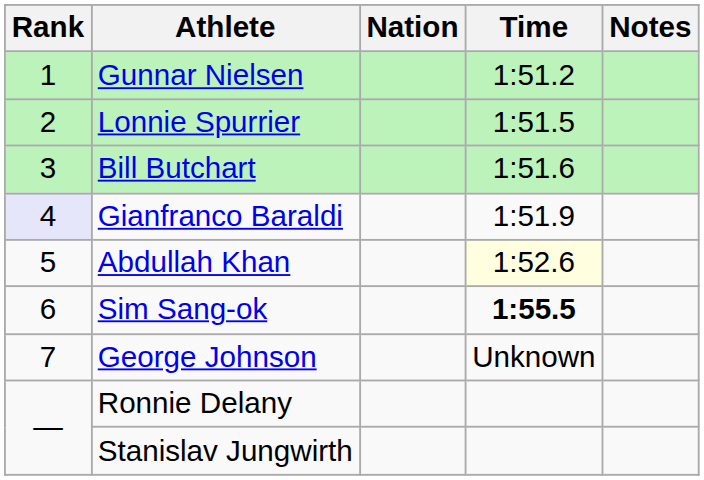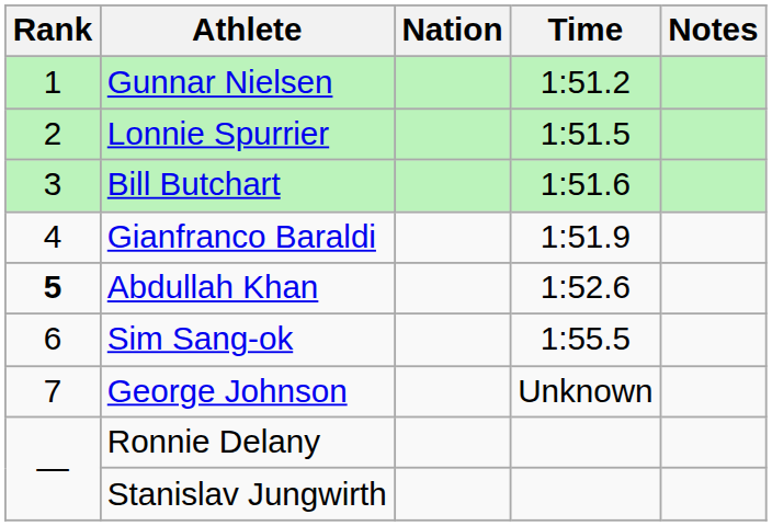Gianfranco Baraldi | Rank: lavender background -> no background
Abdullah Khan | Rank: normal -> bold
Abdullah Khan | Time: lightyellow background -> no background
Sim Sang-ok | Time: bold -> normal
